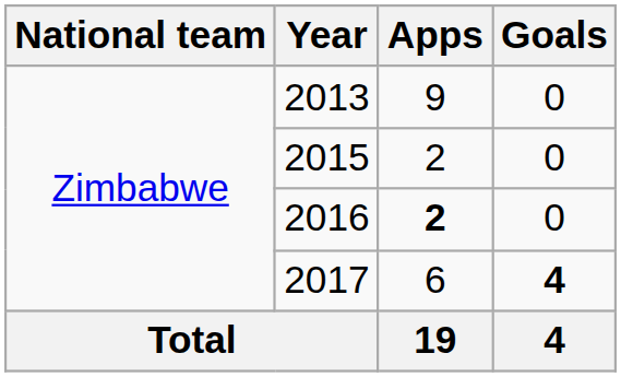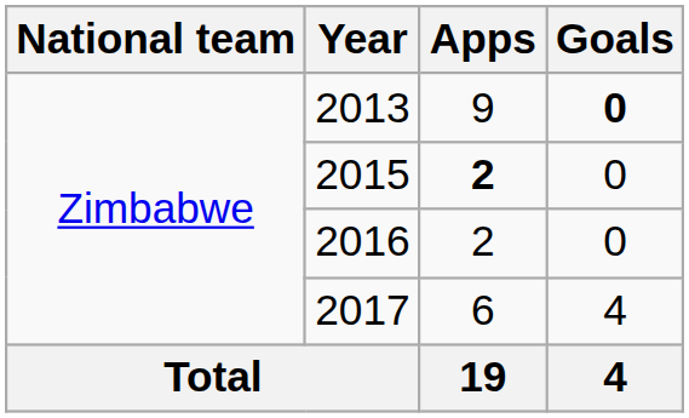2013 | Goals: normal -> bold
2015 | Apps: normal -> bold
2016 | Apps: bold -> normal
2017 | Goals: bold -> normal
